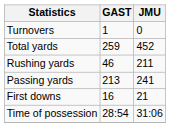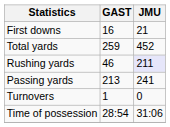rows swapped: First downs <-> Turnovers
Rushing yards | JMU: no background -> lavender background
